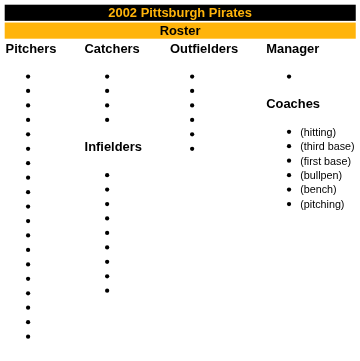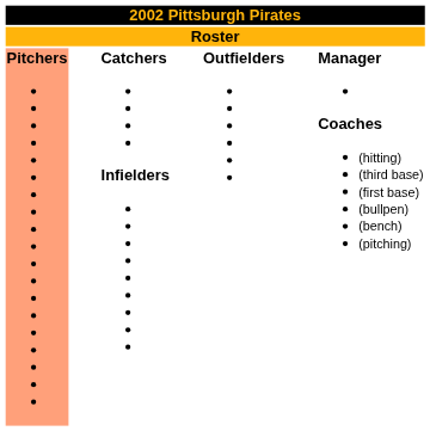Pitchers | column 1: no background -> lightsalmon background
